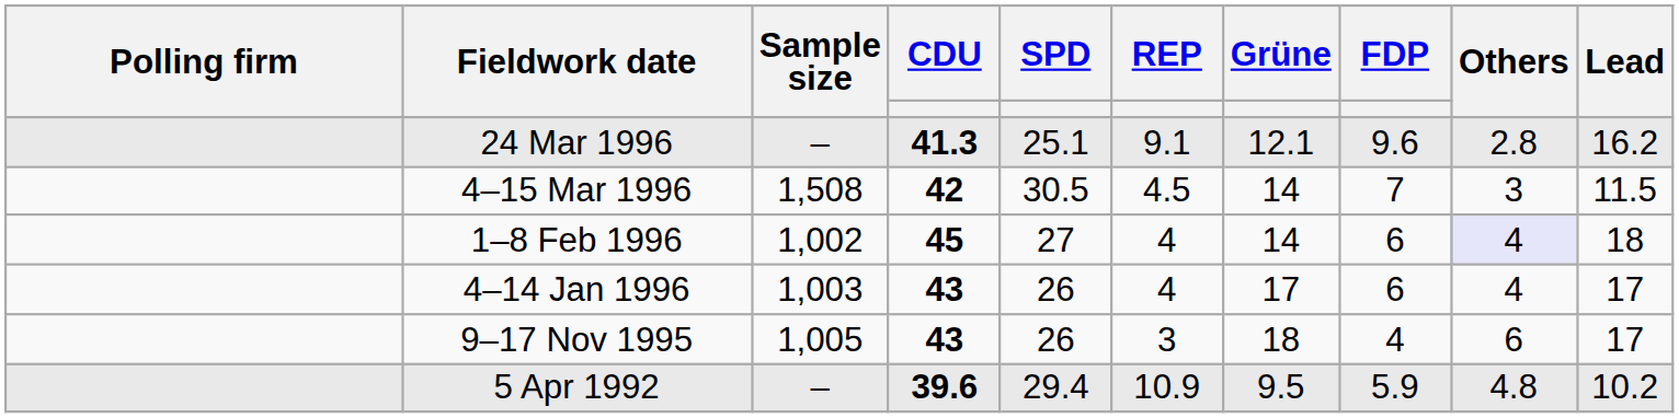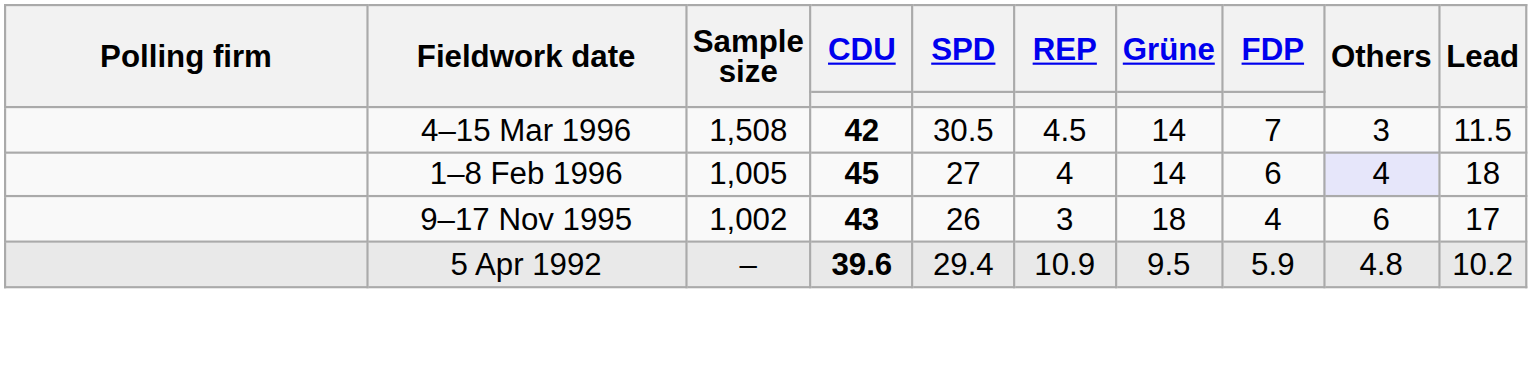- row: 24 Mar 1996 | – | 41.3 | 25.1 | 9.1 | 12.1 | 9.6 | 2.8 | 16.2
1–8 Feb 1996 | Sample size: 1,002 -> 1,005
- row: 4–14 Jan 1996 | 1,003 | 43 | 26 | 4 | 17 | 6 | 4 | 17
9–17 Nov 1995 | Sample size: 1,005 -> 1,002
